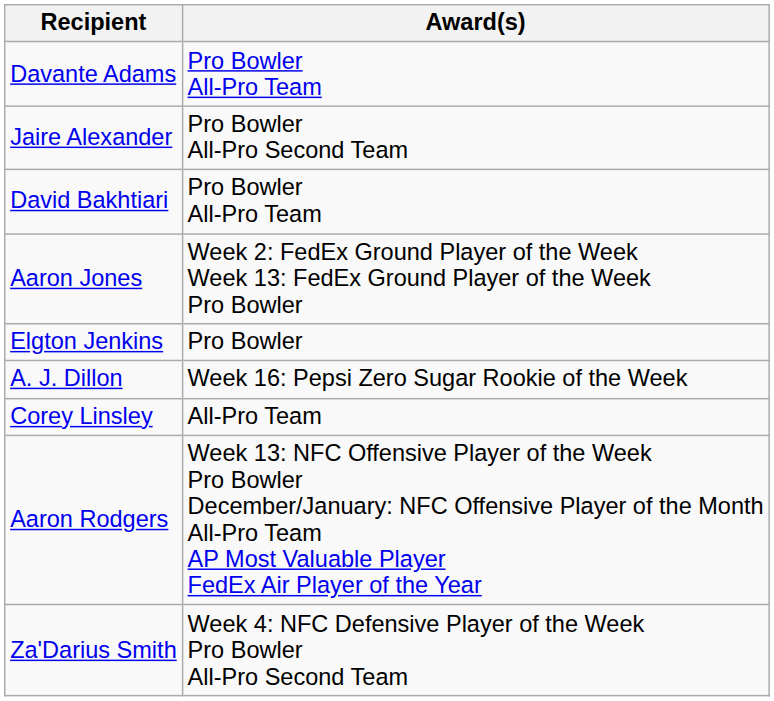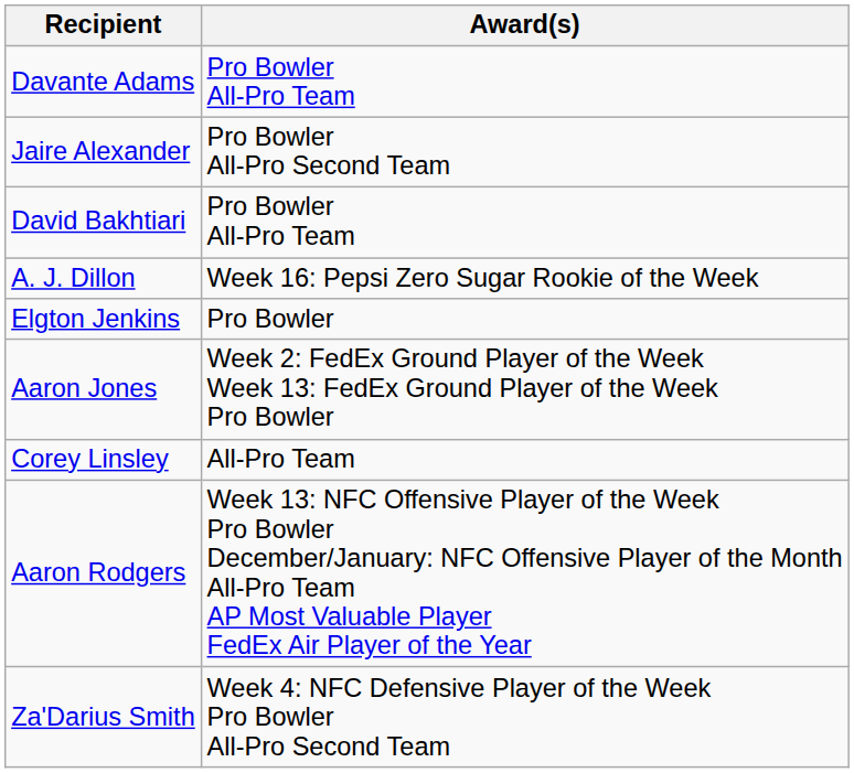rows swapped: A. J. Dillon <-> Aaron Jones
